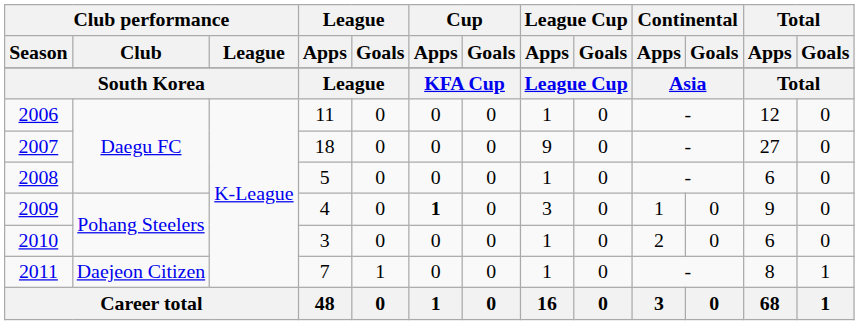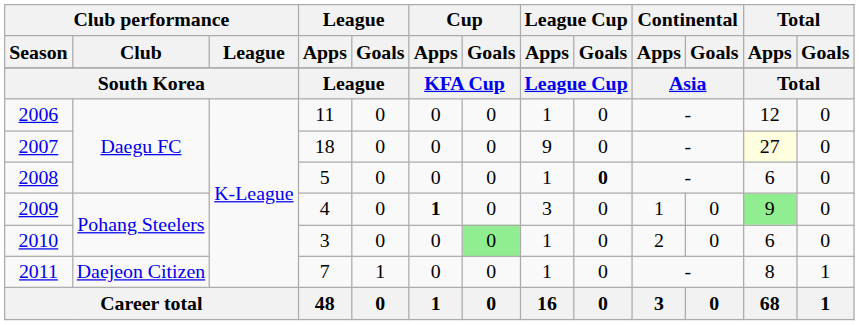2007 | Total / Apps: no background -> lightyellow background
2008 | League Cup / Goals: normal -> bold
2009 | Total / Apps: no background -> lightgreen background
2010 | Cup / Goals: no background -> lightgreen background
